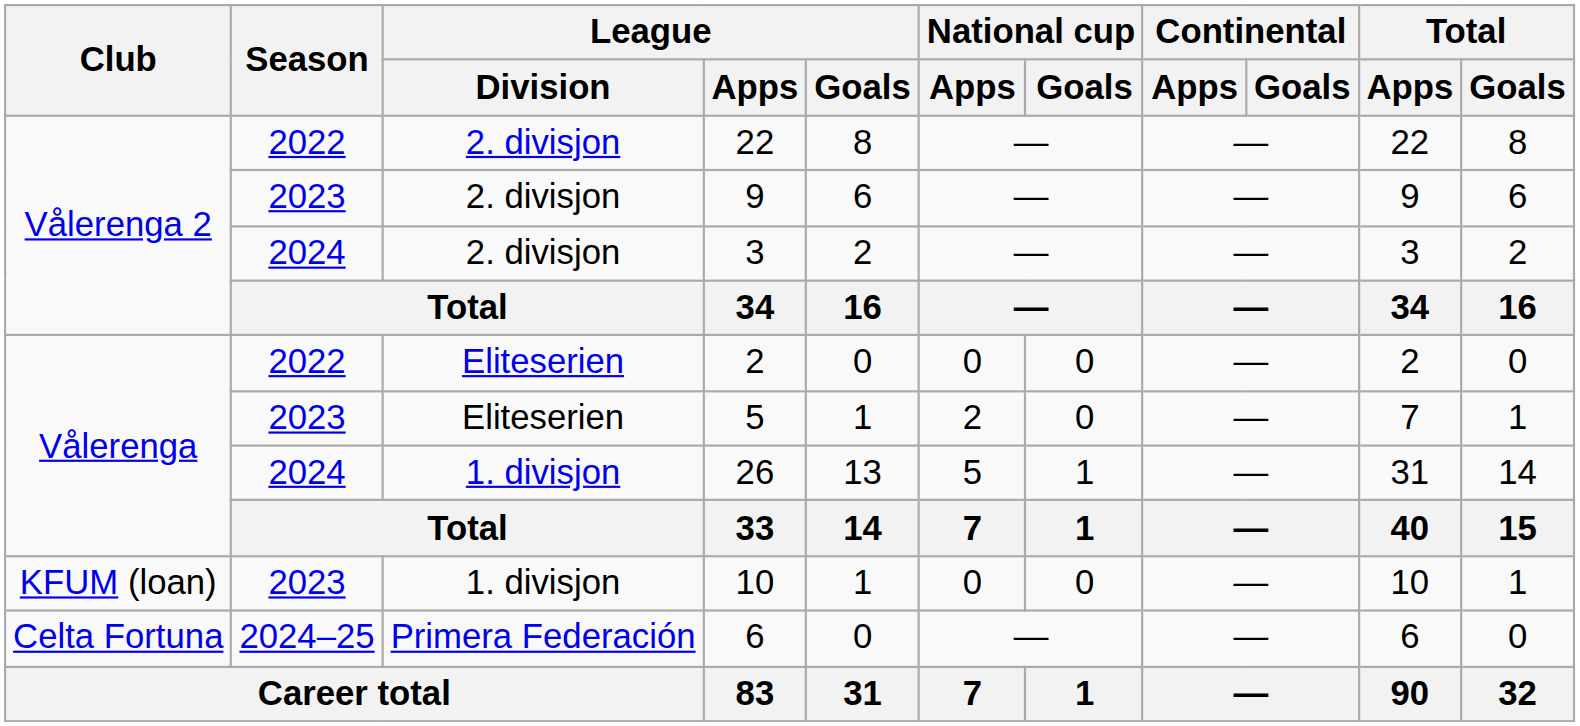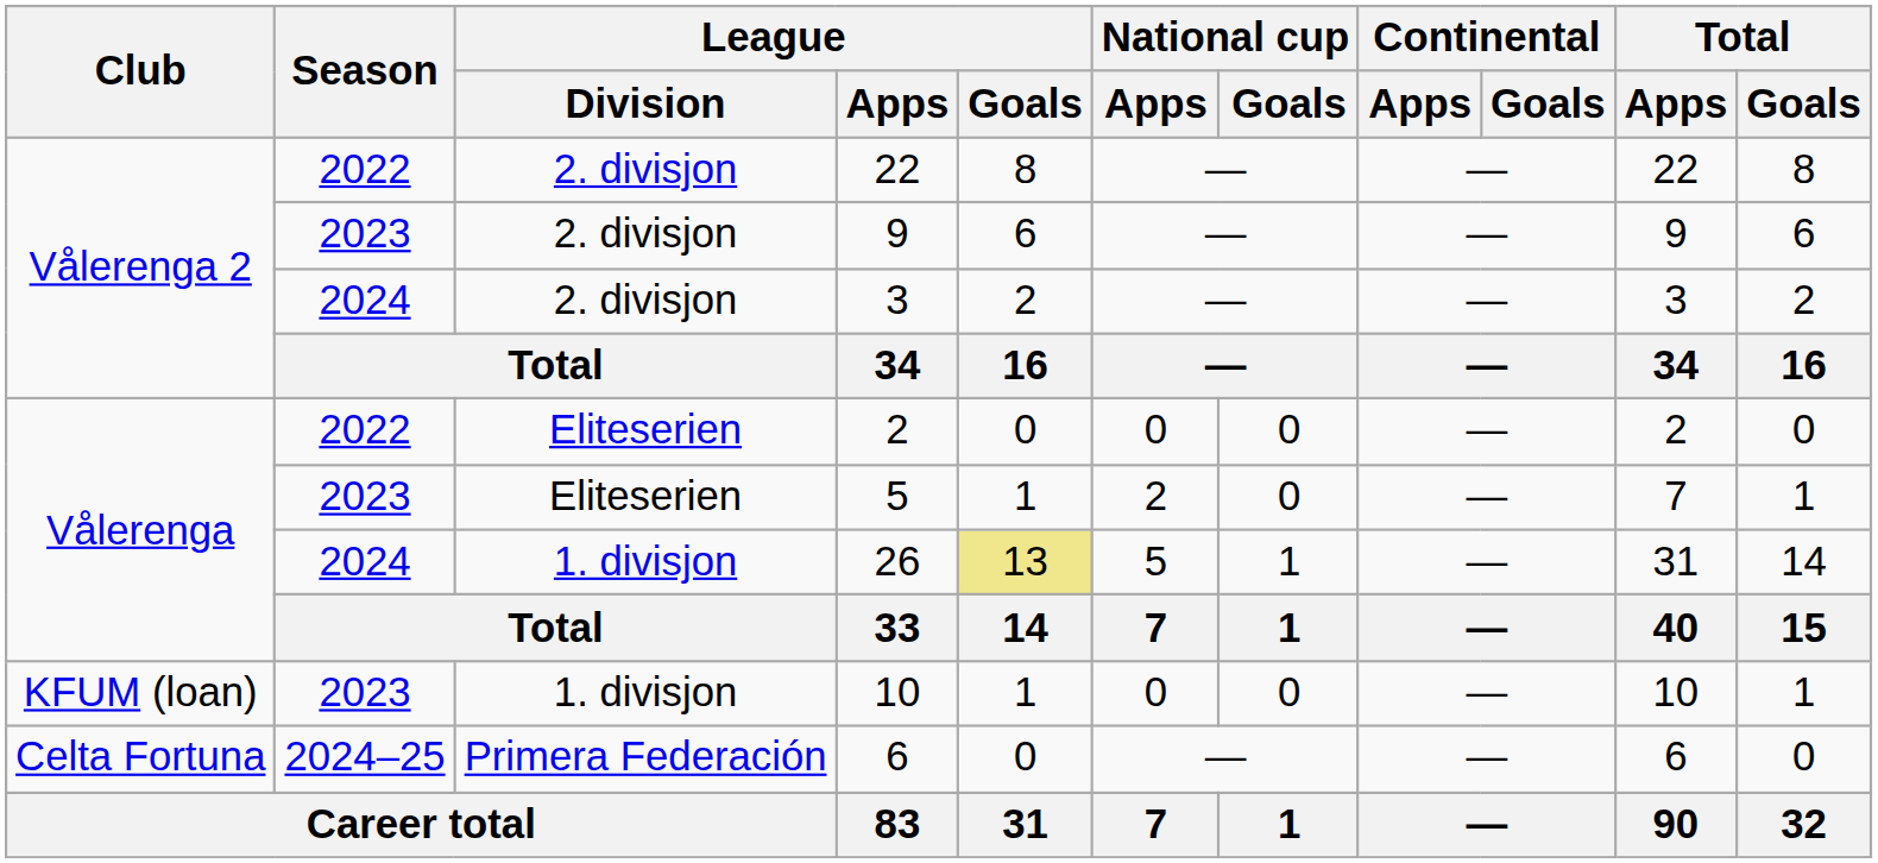26 | League / Goals: no background -> khaki background
